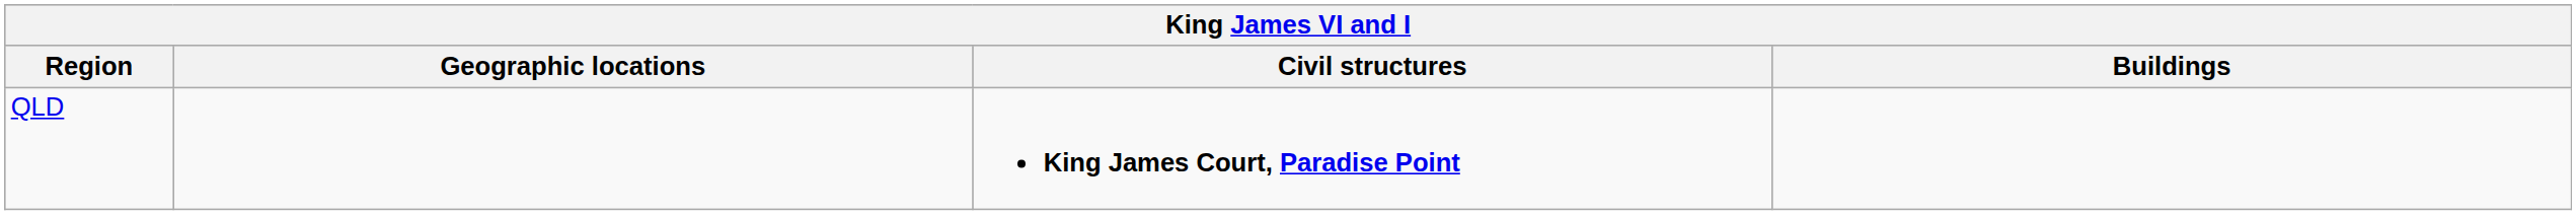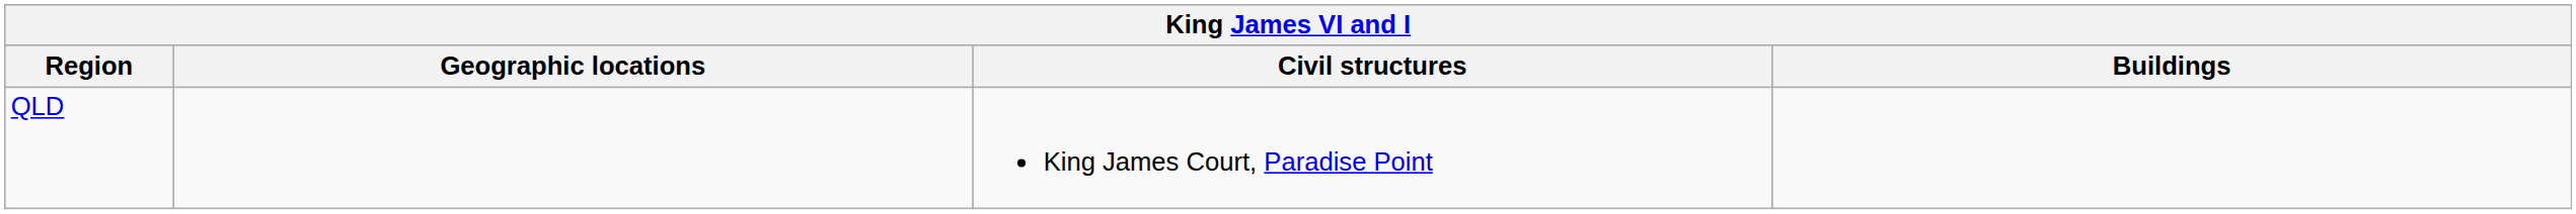QLD | Civil structures: bold -> normal
